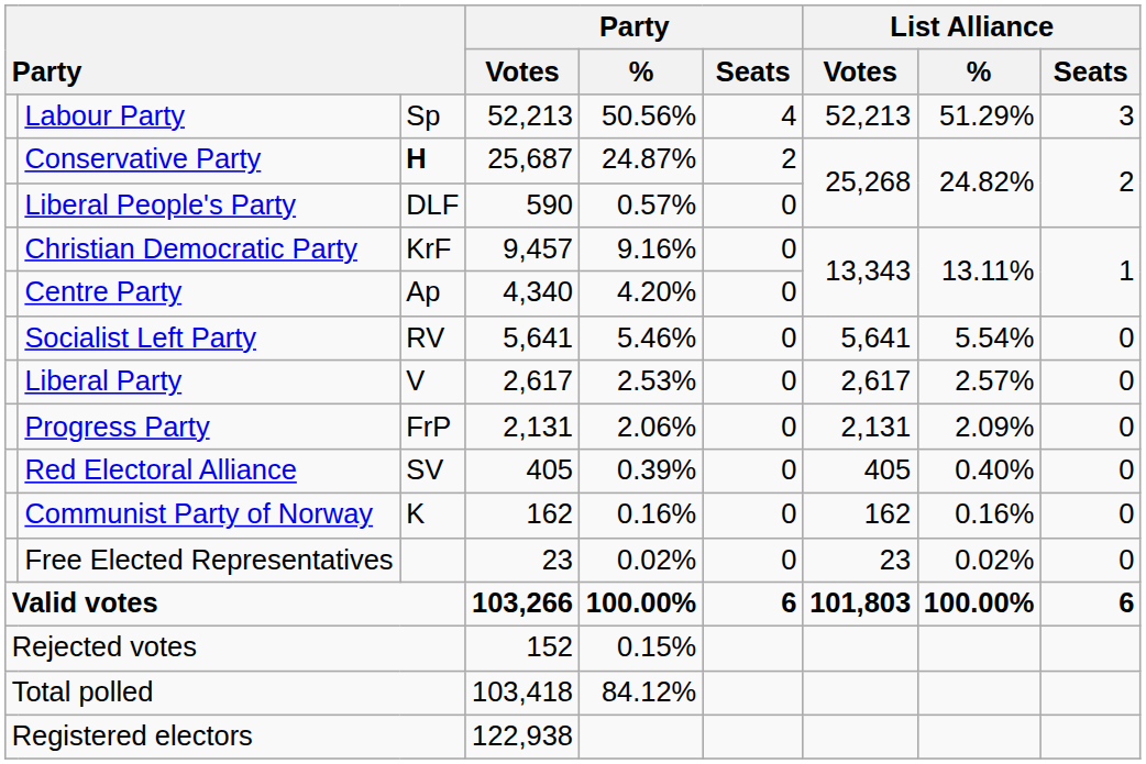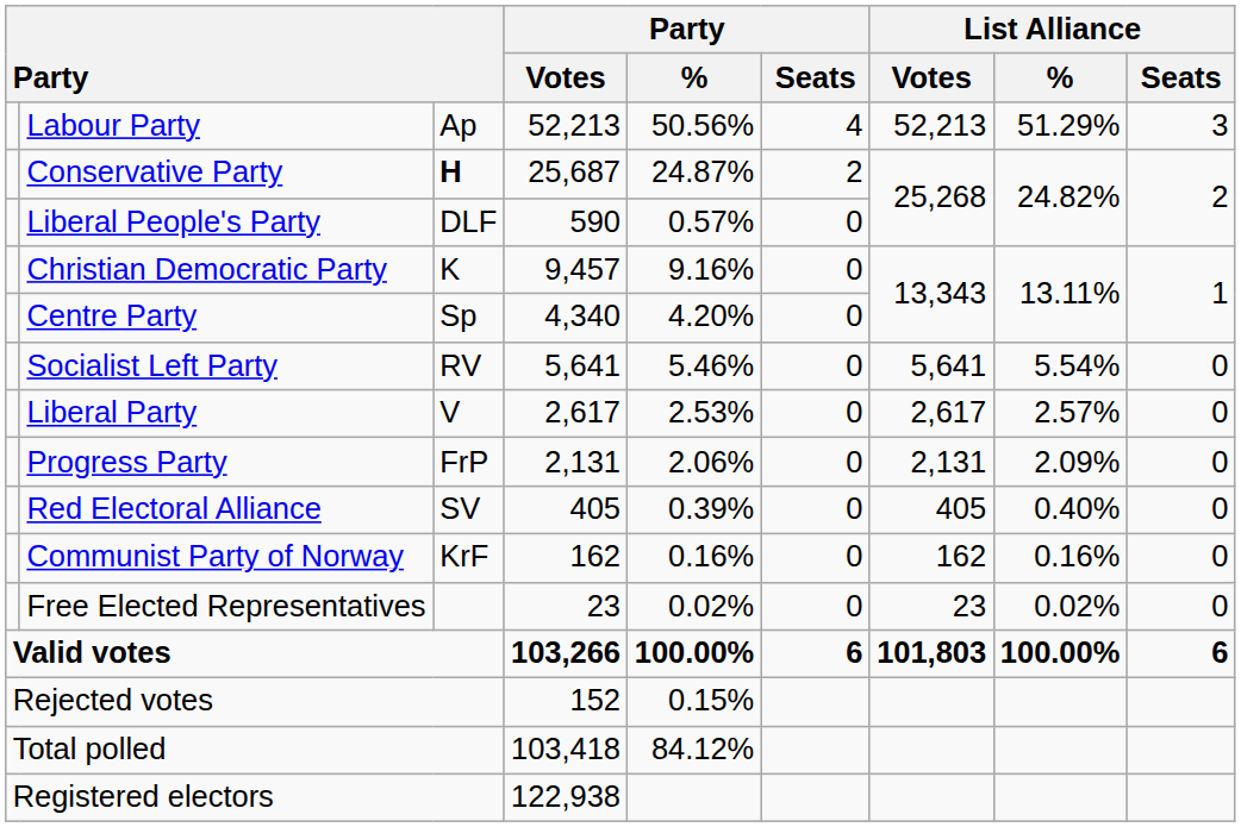Labour Party | column 3: Sp -> Ap
Christian Democratic Party | column 3: KrF -> K
Centre Party | column 3: Ap -> Sp
Communist Party of Norway | column 3: K -> KrF
